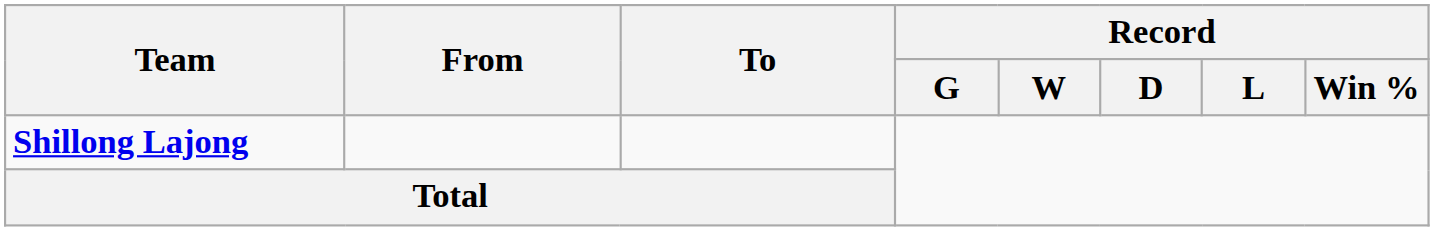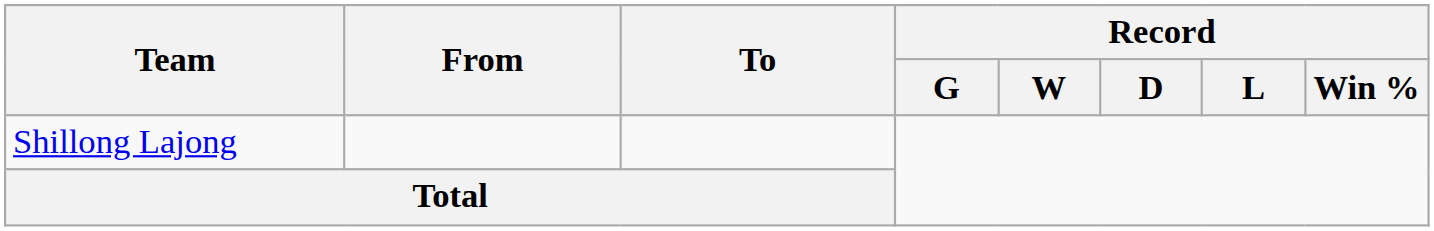Shillong Lajong | Team: bold -> normal
